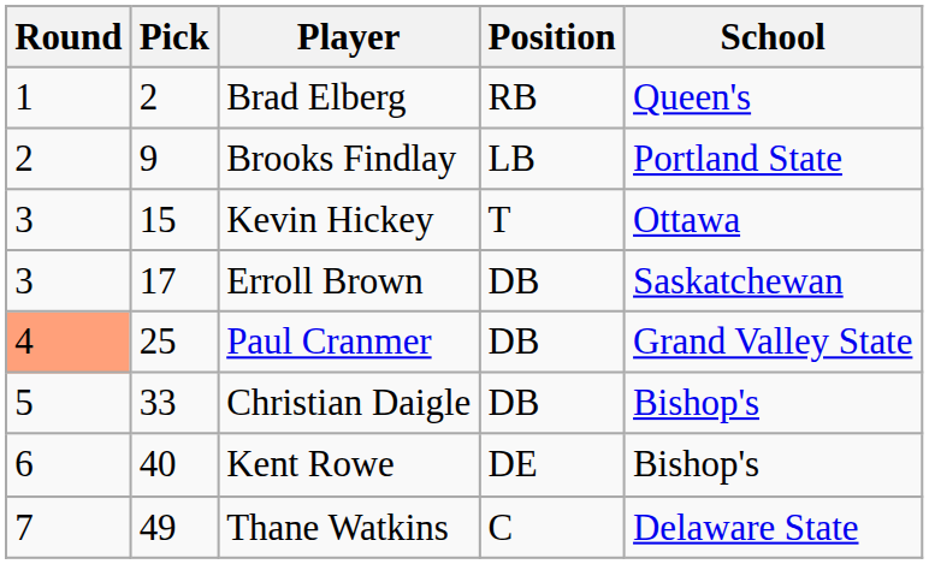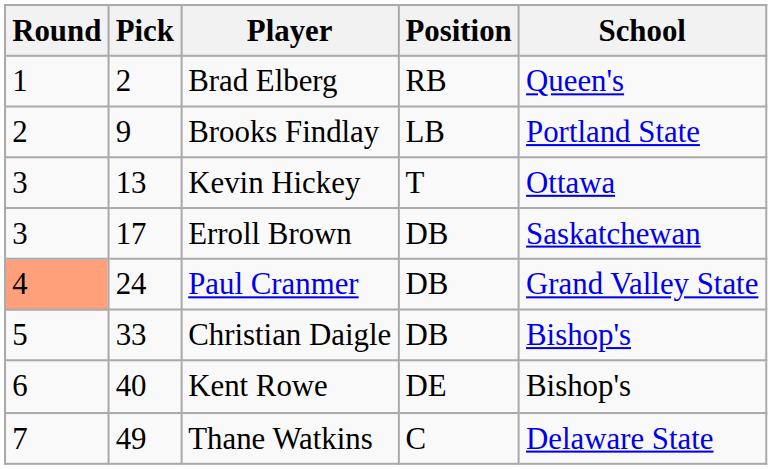Kevin Hickey | Pick: 15 -> 13
Paul Cranmer | Pick: 25 -> 24
